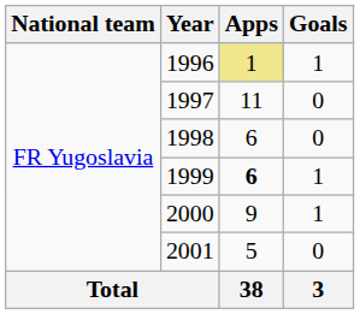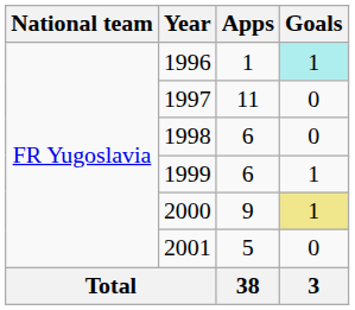1996 | Apps: khaki background -> no background
1996 | Goals: no background -> paleturquoise background
1999 | Apps: bold -> normal
2000 | Goals: no background -> khaki background
